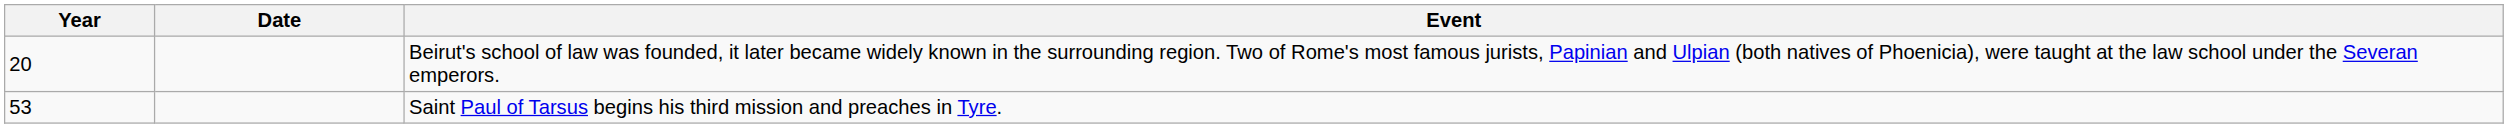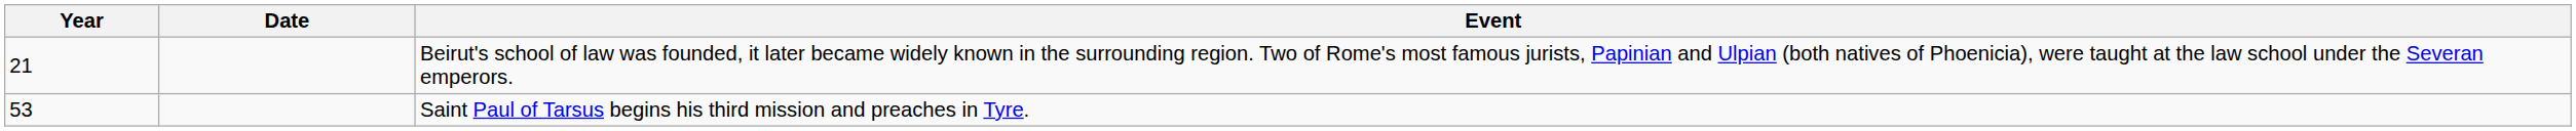row 2 | Year: 20 -> 21
